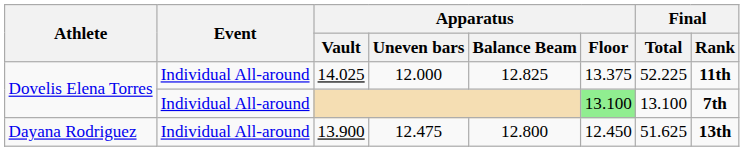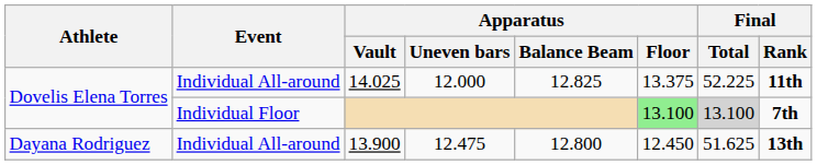row 4 | Event: Individual All-around -> Individual Floor
row 4 | Final / Total: no background -> lightgrey background
